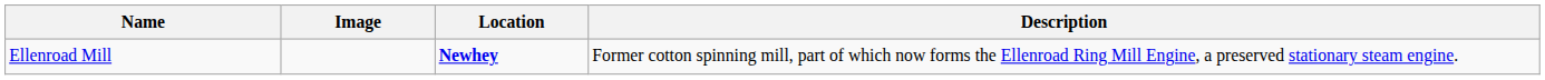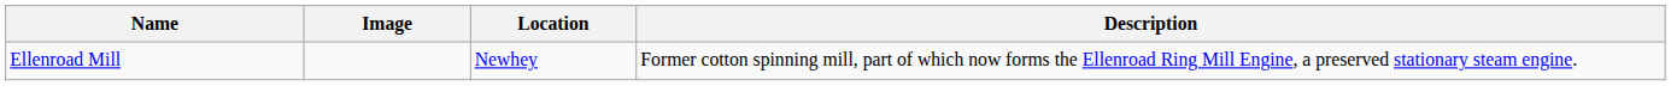Ellenroad Mill | Location: bold -> normal
